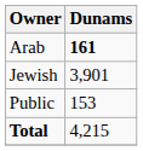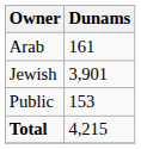Arab | Dunams: bold -> normal
